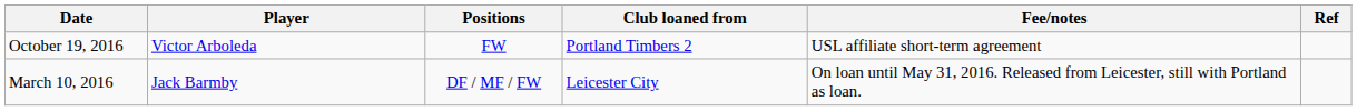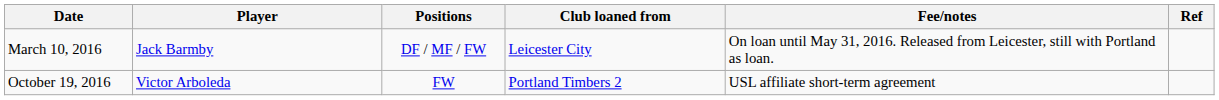rows swapped: March 10, 2016 <-> October 19, 2016
